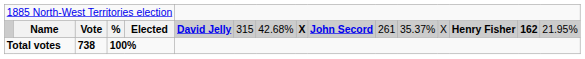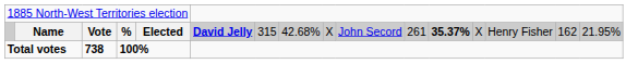row 2 | column 9: bold -> normal
row 2 | column 10: bold -> normal
row 2 | column 12: normal -> bold
row 2 | column 14: bold -> normal
row 2 | column 15: bold -> normal
